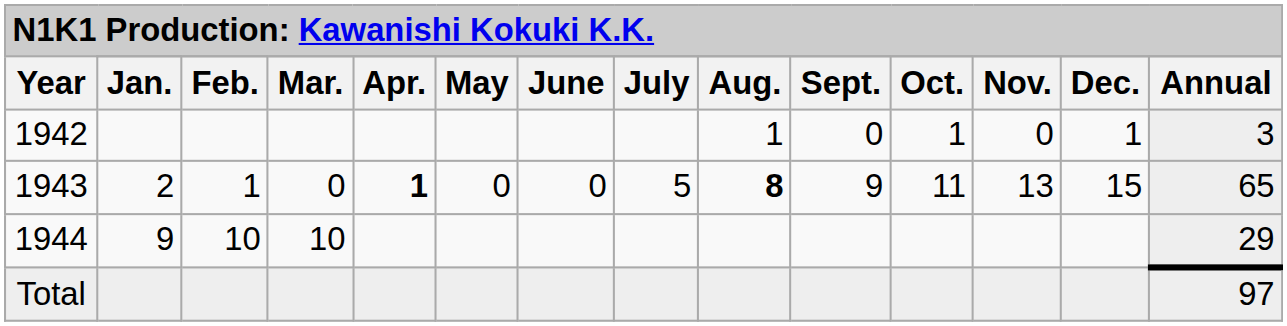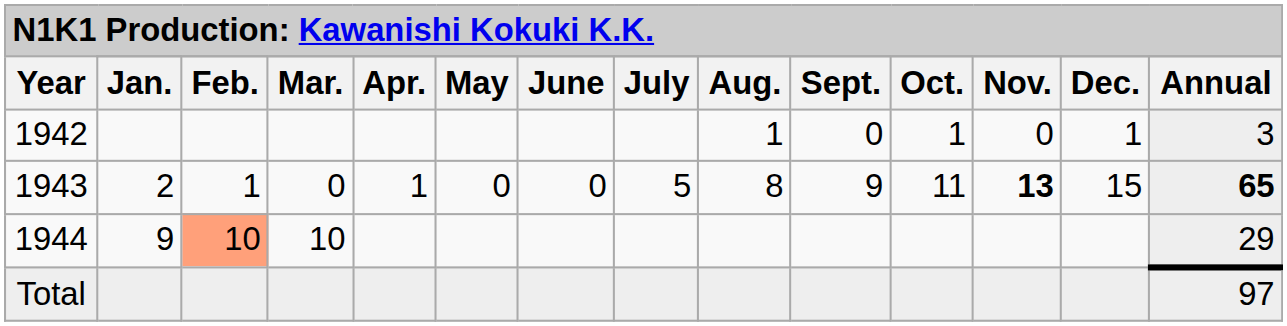1943 | Apr.: bold -> normal
1943 | Aug.: bold -> normal
1943 | Nov.: normal -> bold
1943 | Annual: normal -> bold
1944 | Feb.: no background -> lightsalmon background
